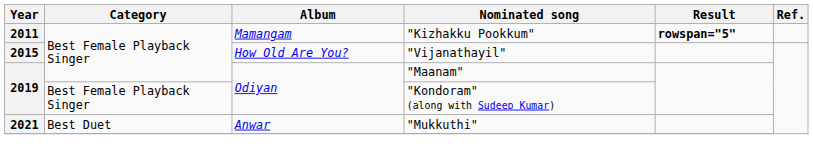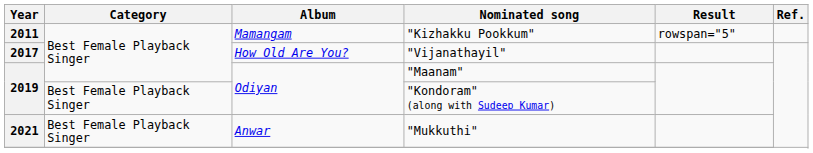"Kizhakku Pookkum" | Result: bold -> normal
"Vijanathayil" | Year: 2015 -> 2017
"Mukkuthi" | Category: Best Duet -> Best Female Playback Singer
